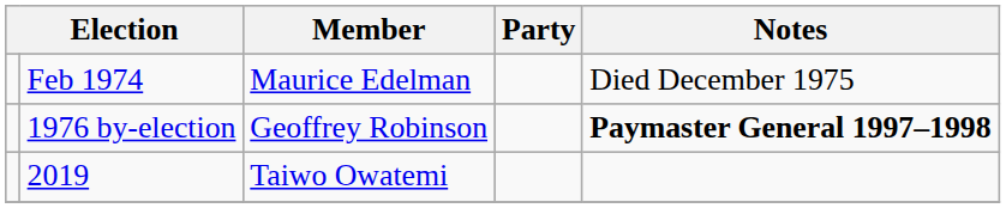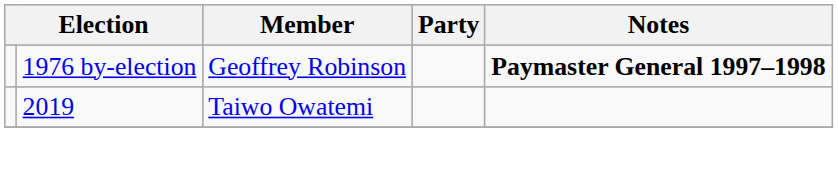- row: Feb 1974 | Maurice Edelman | Died December 1975
